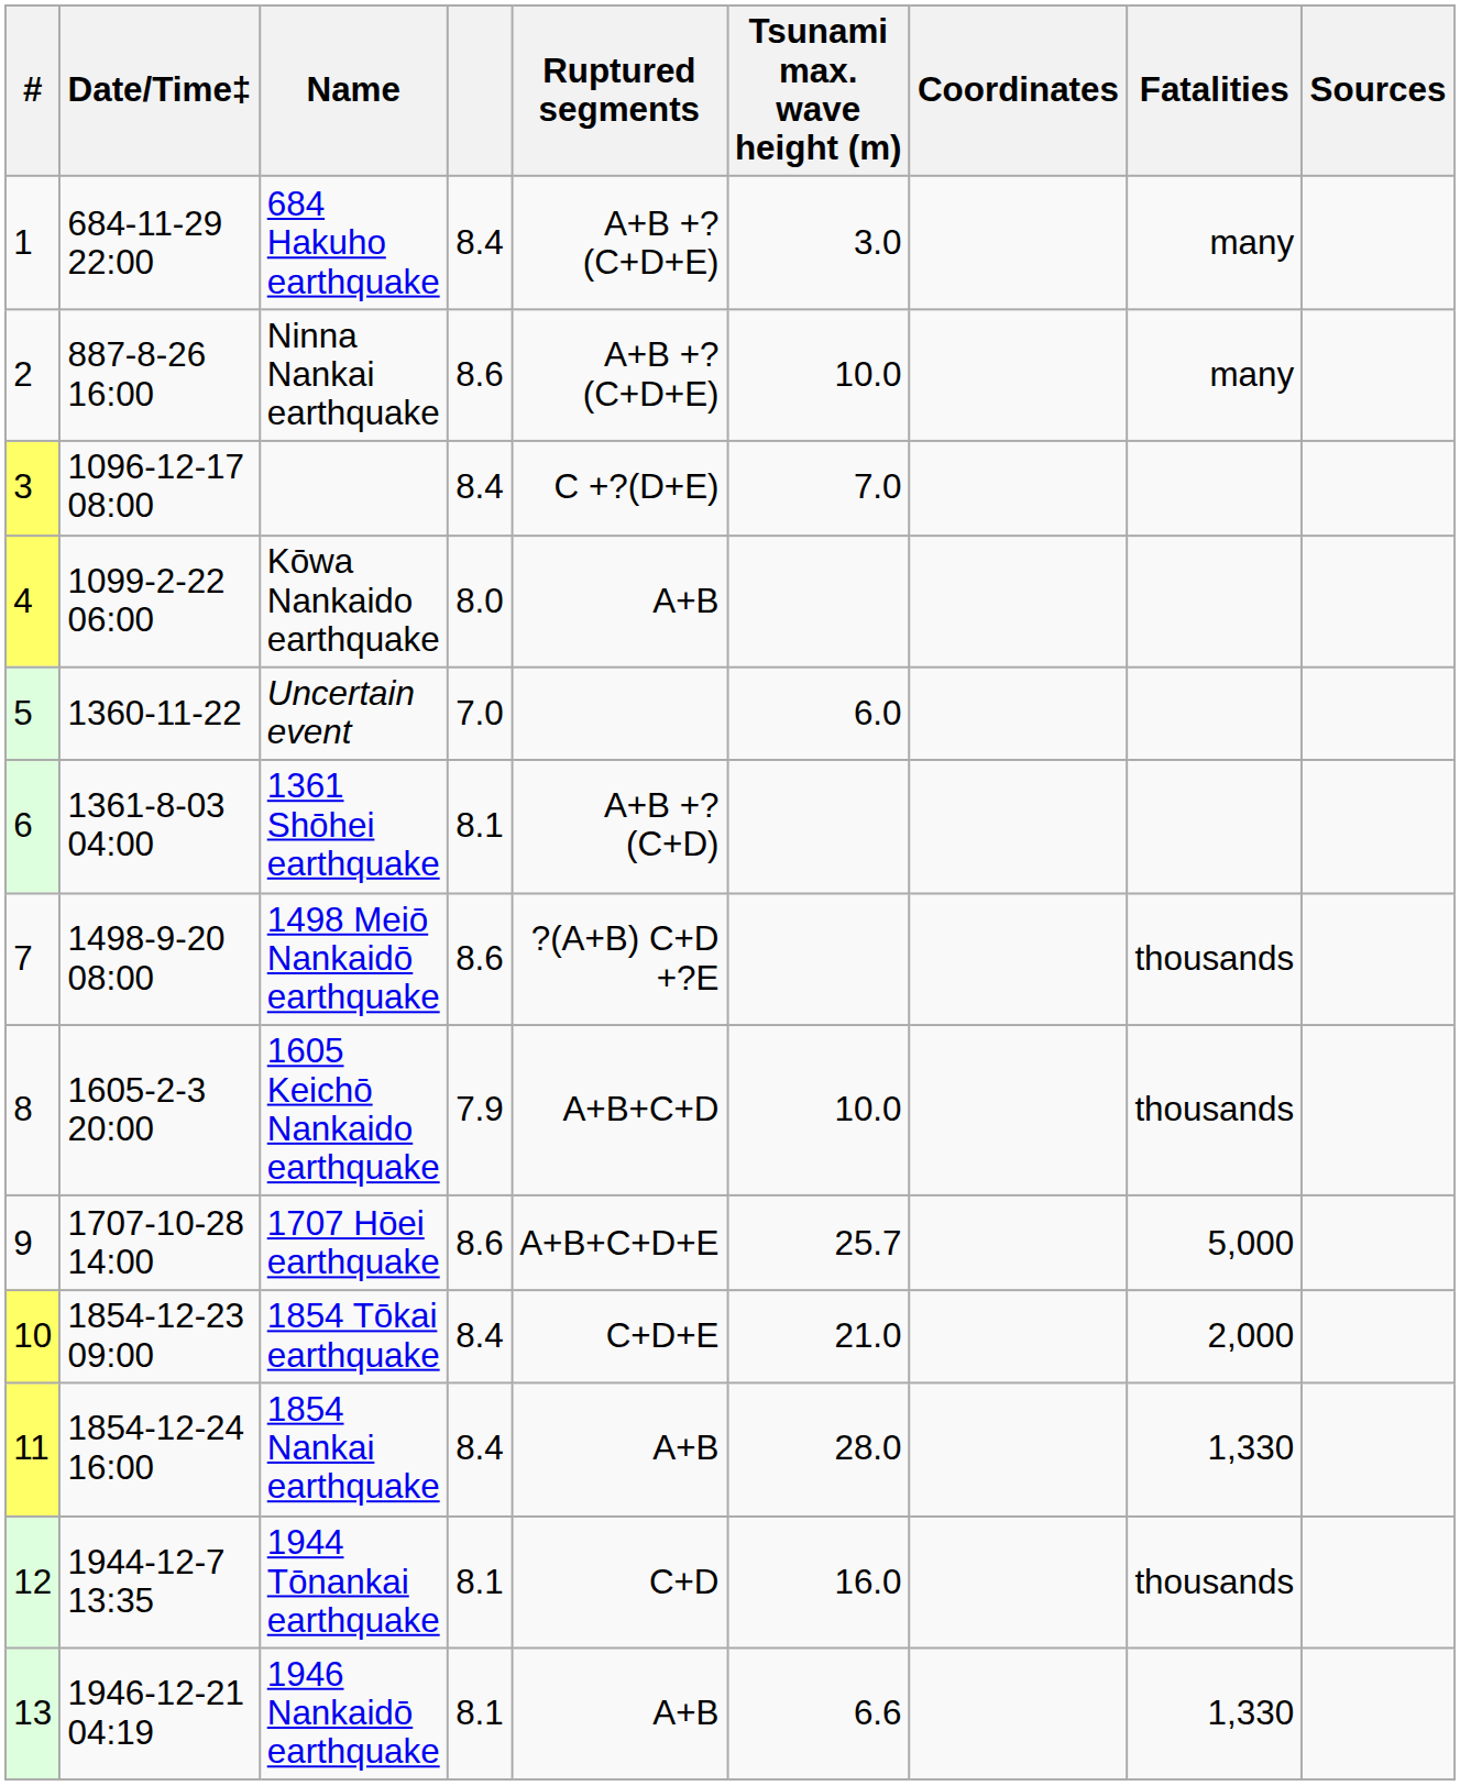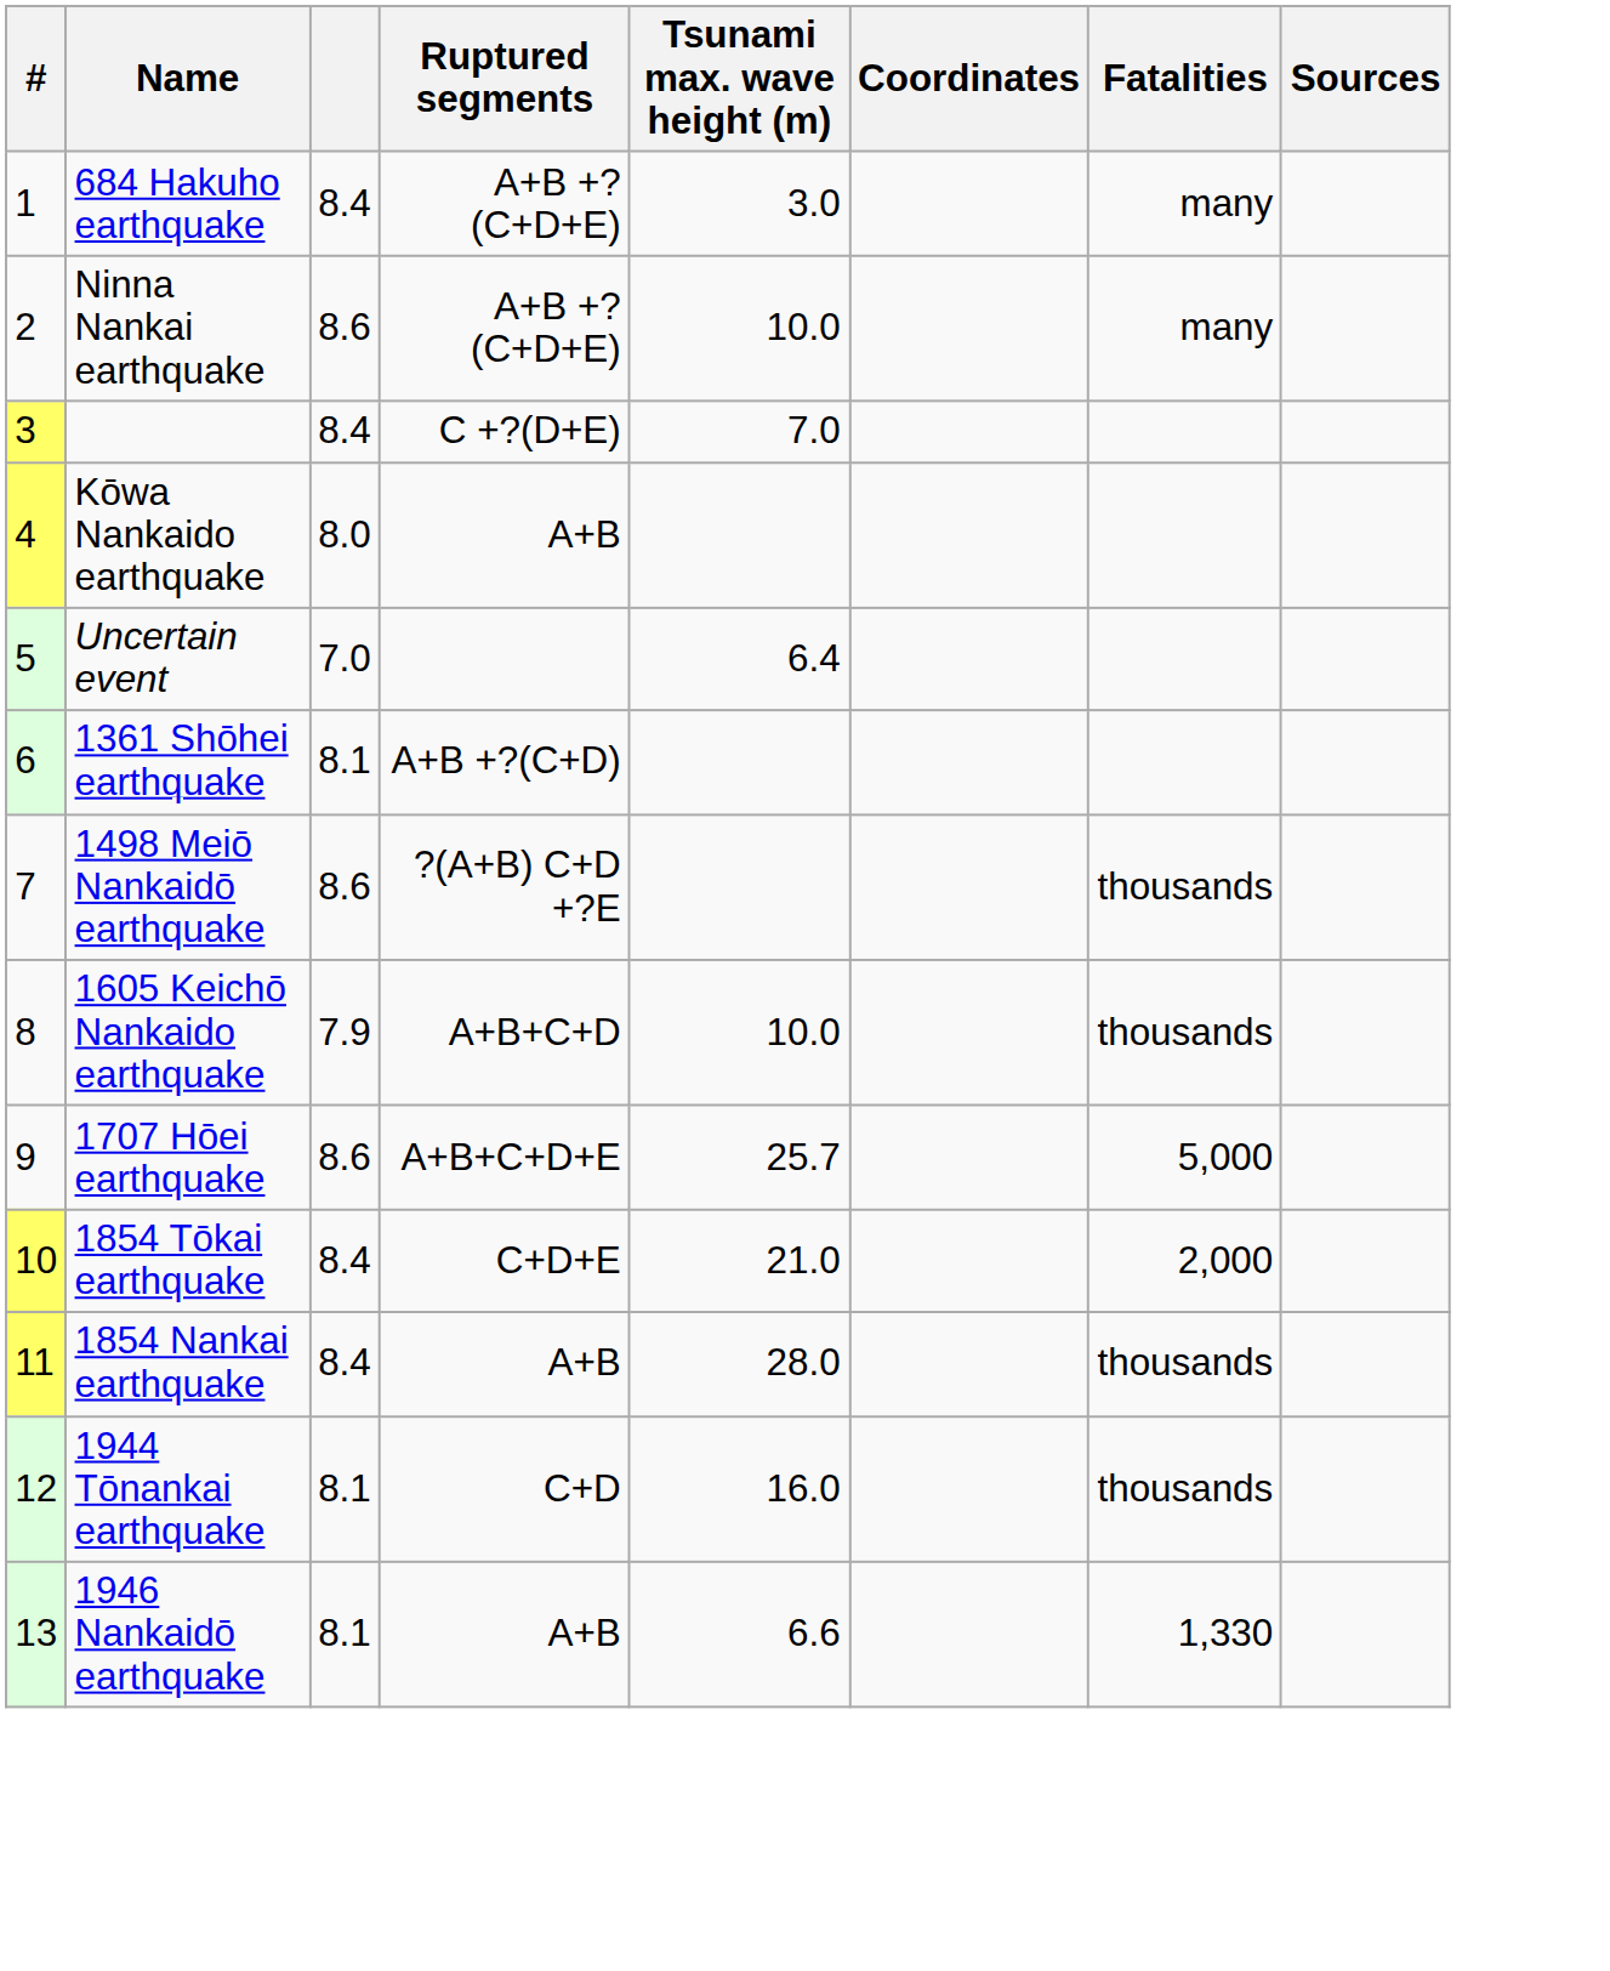- column: Date/Time‡ | 684-11-29 22:00 | 887-8-26 16:00 | 1096-12-17 08:00 | 1099-2-22 06:00 | 1360-11-22 | 1361-8-03 04:00 | 1498-9-20 08:00 | 1605-2-3 20:00 | 1707-10-28 14:00 | 1854-12-23 09:00 | 1854-12-24 16:00 | 1944-12-7 13:35 | 1946-12-21 04:19
Uncertain event | Tsunami max. wave height (m): 6.0 -> 6.4
1854 Nankai earthquake | Fatalities: 1,330 -> thousands
